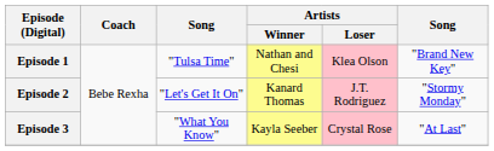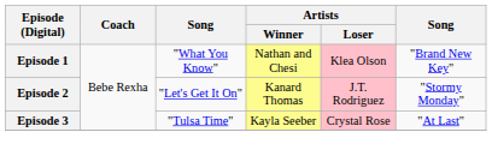Episode 1 | column 3: "Tulsa Time" -> "What You Know"
Episode 3 | column 3: "What You Know" -> "Tulsa Time"
